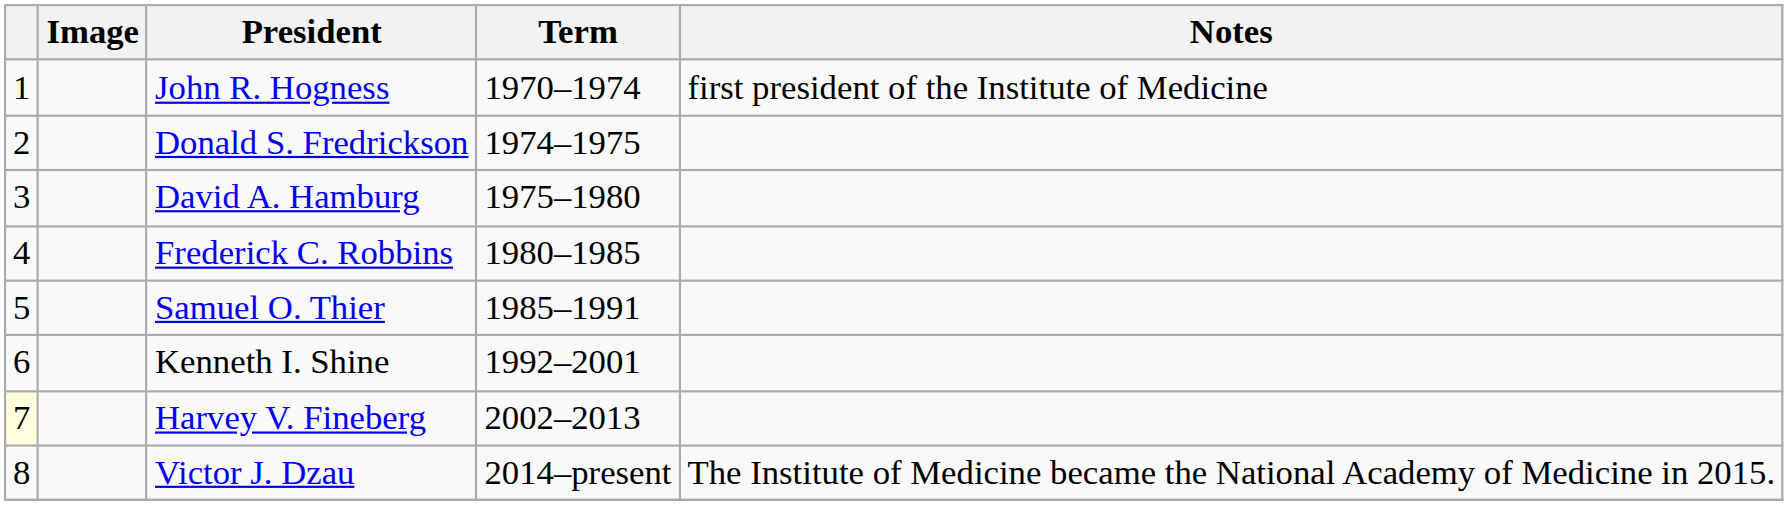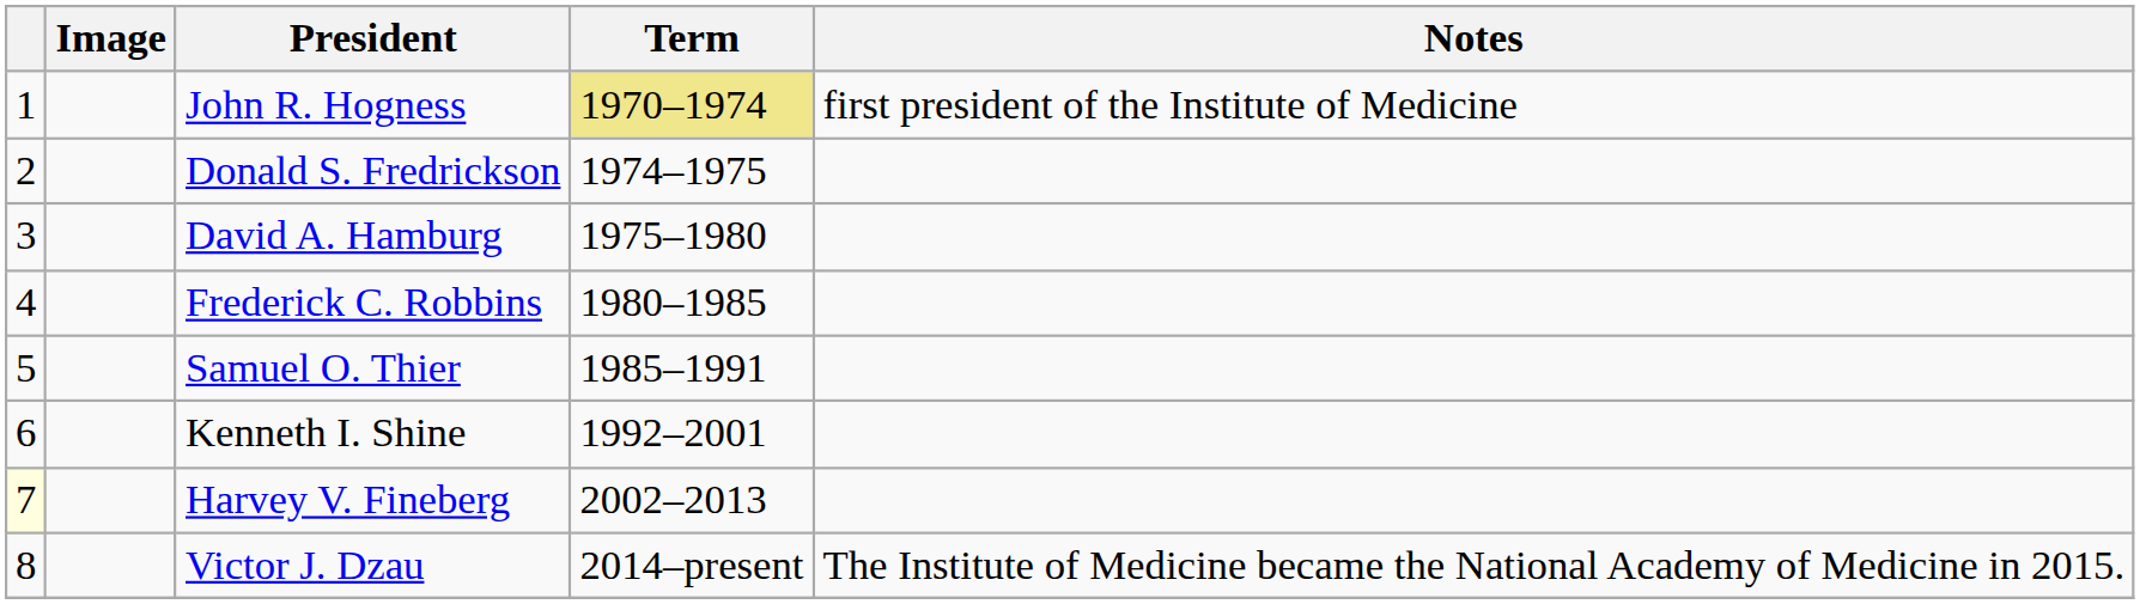John R. Hogness | Term: no background -> khaki background
